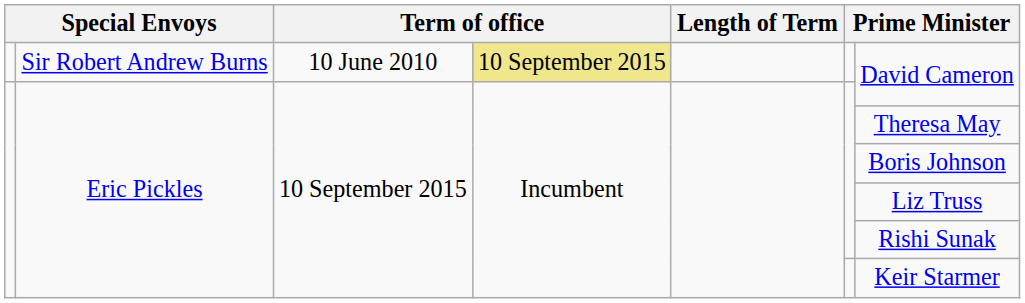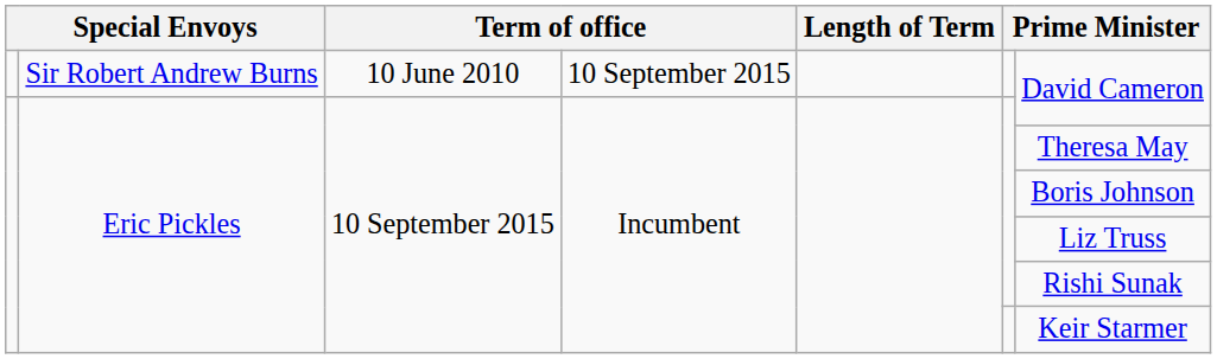Sir Robert Andrew Burns | column 4: khaki background -> no background
